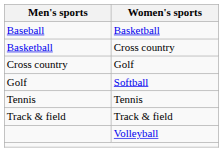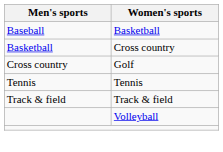- row: Golf | Softball
